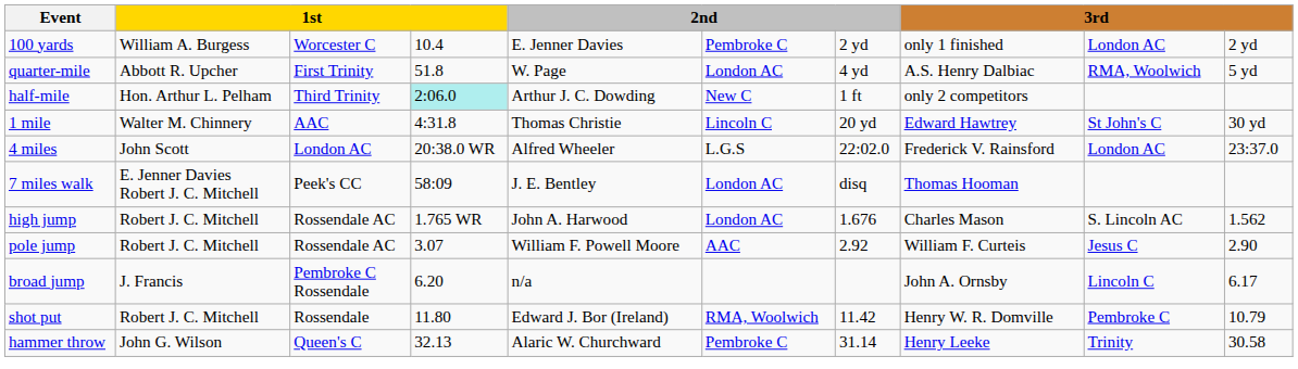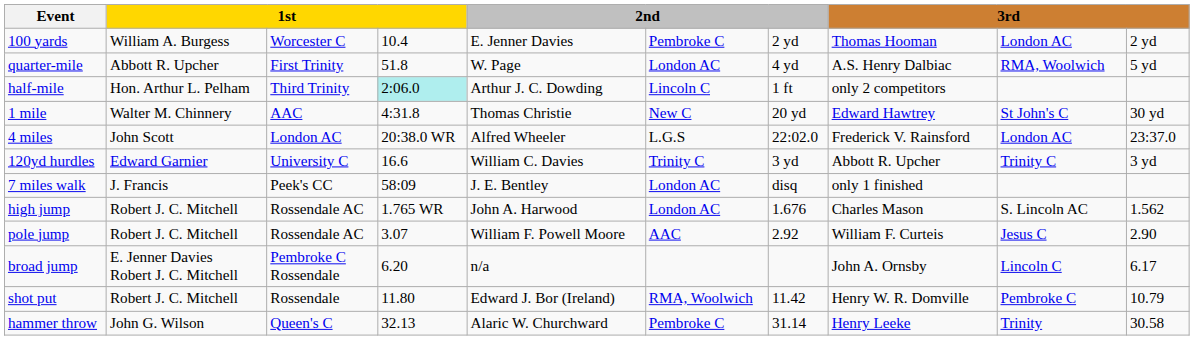100 yards | column 8: only 1 finished -> Thomas Hooman
half-mile | column 6: New C -> Lincoln C
1 mile | column 6: Lincoln C -> New C
+ row: 120yd hurdles | Edward Garnier | University C | 16.6 | William C. Davies | Trinity C | 3 yd | Abbott R. Upcher | Trinity C | 3 yd
7 miles walk | column 2: E. Jenner Davies Robert J. C. Mitchell -> J. Francis
7 miles walk | column 8: Thomas Hooman -> only 1 finished
broad jump | column 2: J. Francis -> E. Jenner Davies Robert J. C. Mitchell
